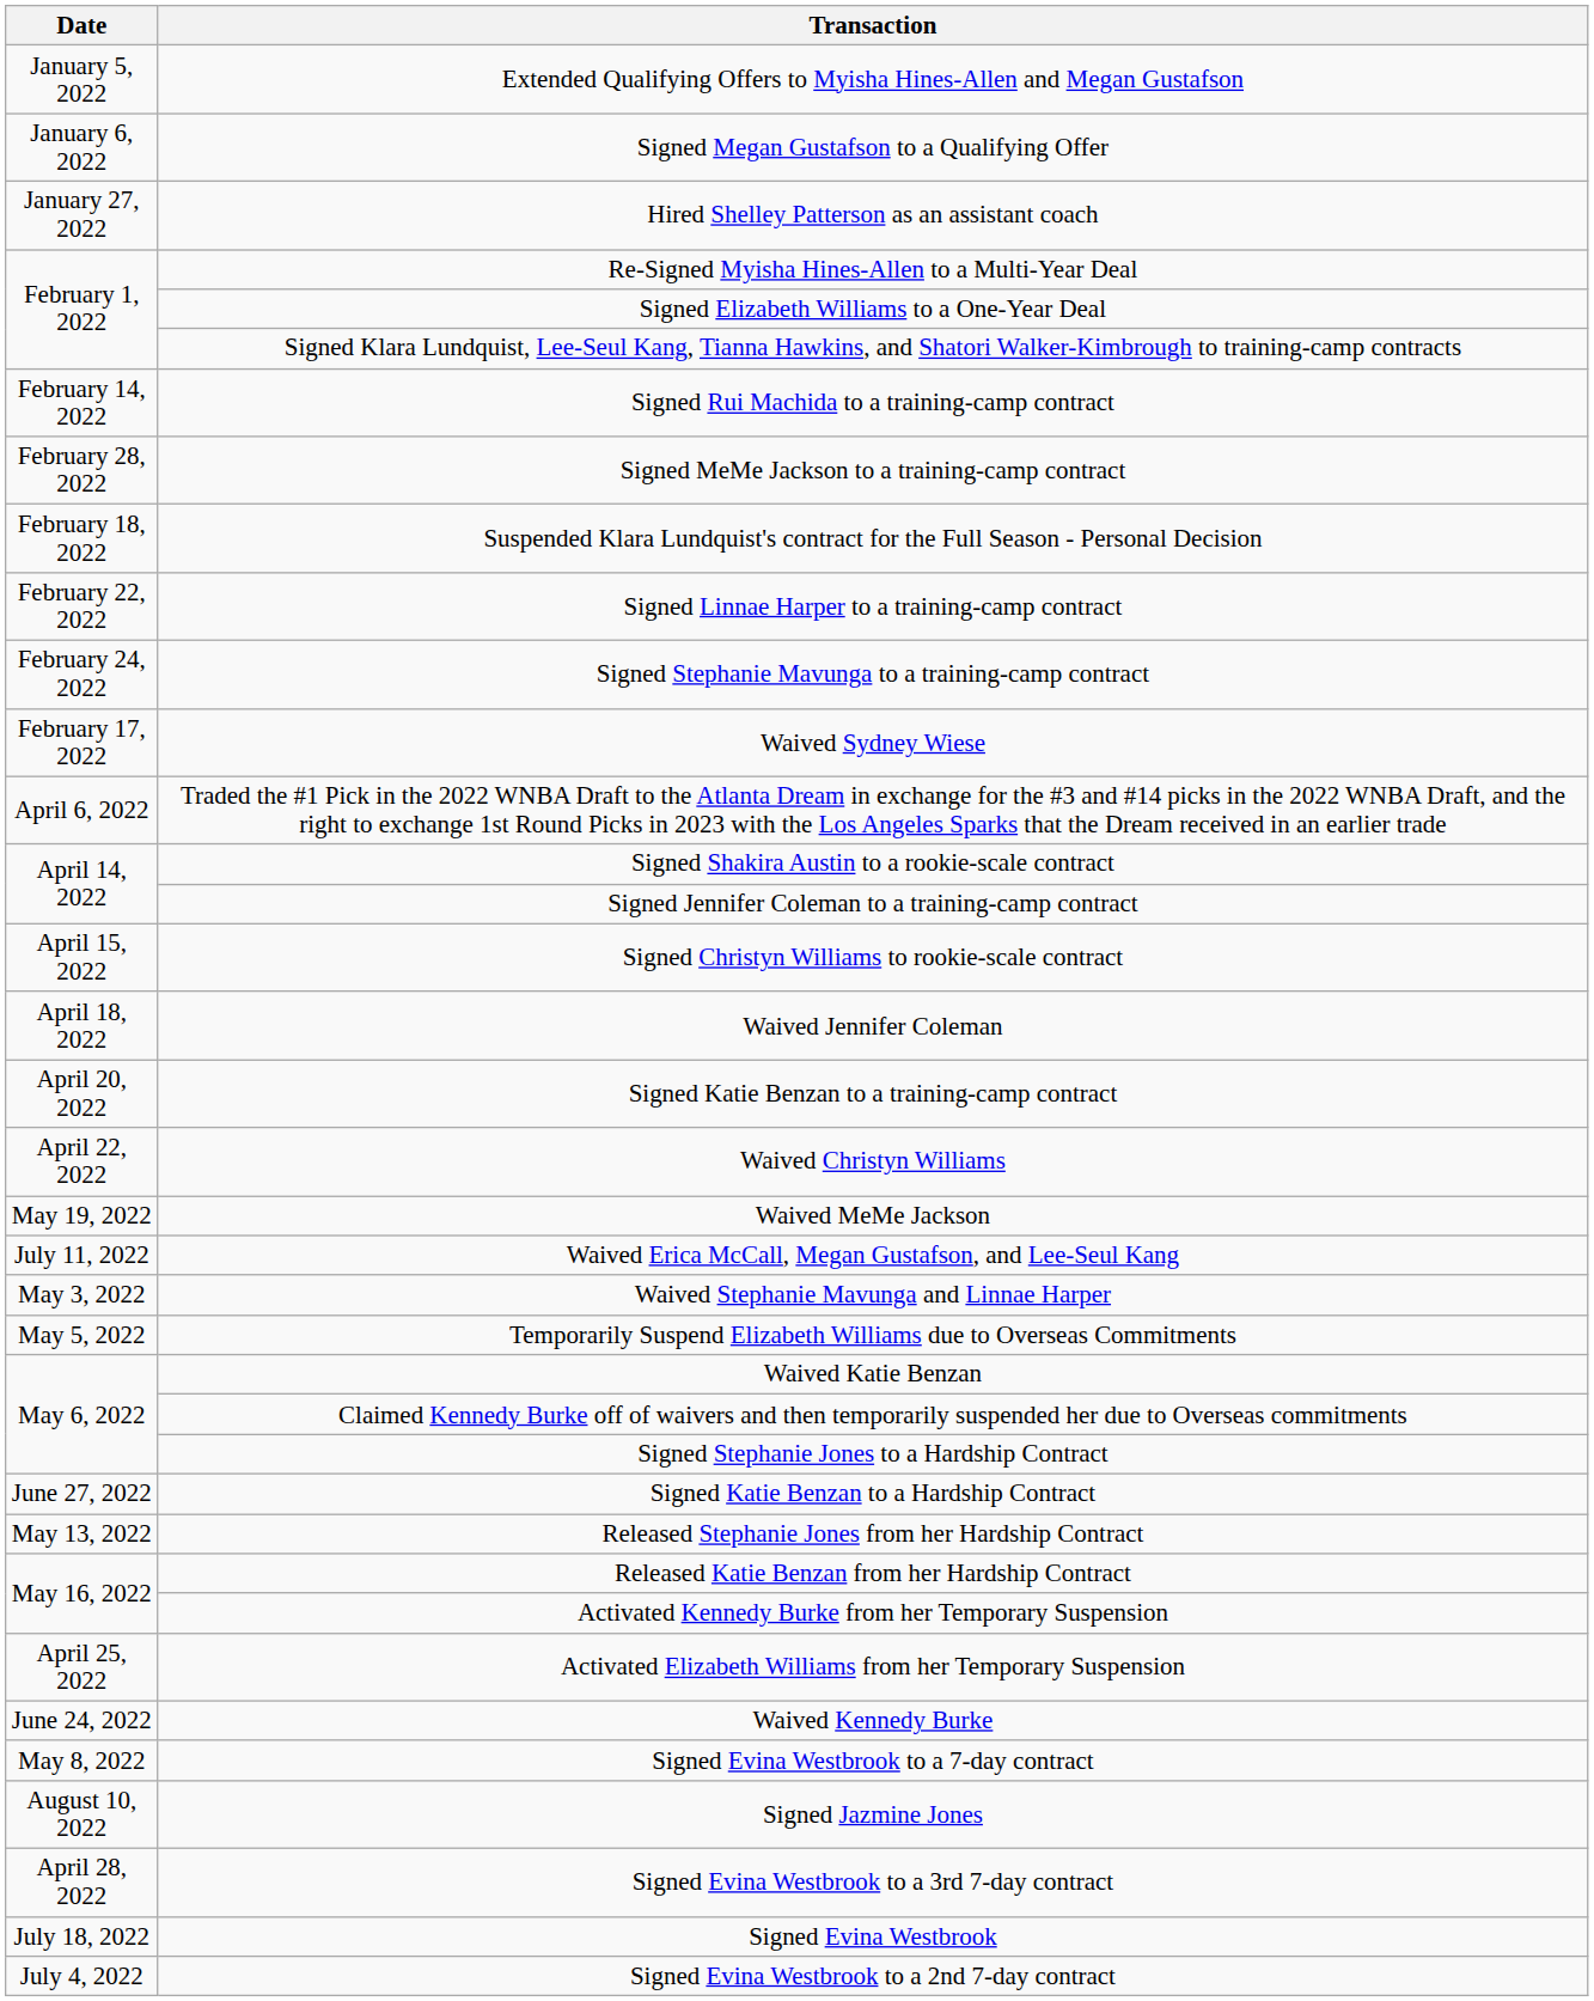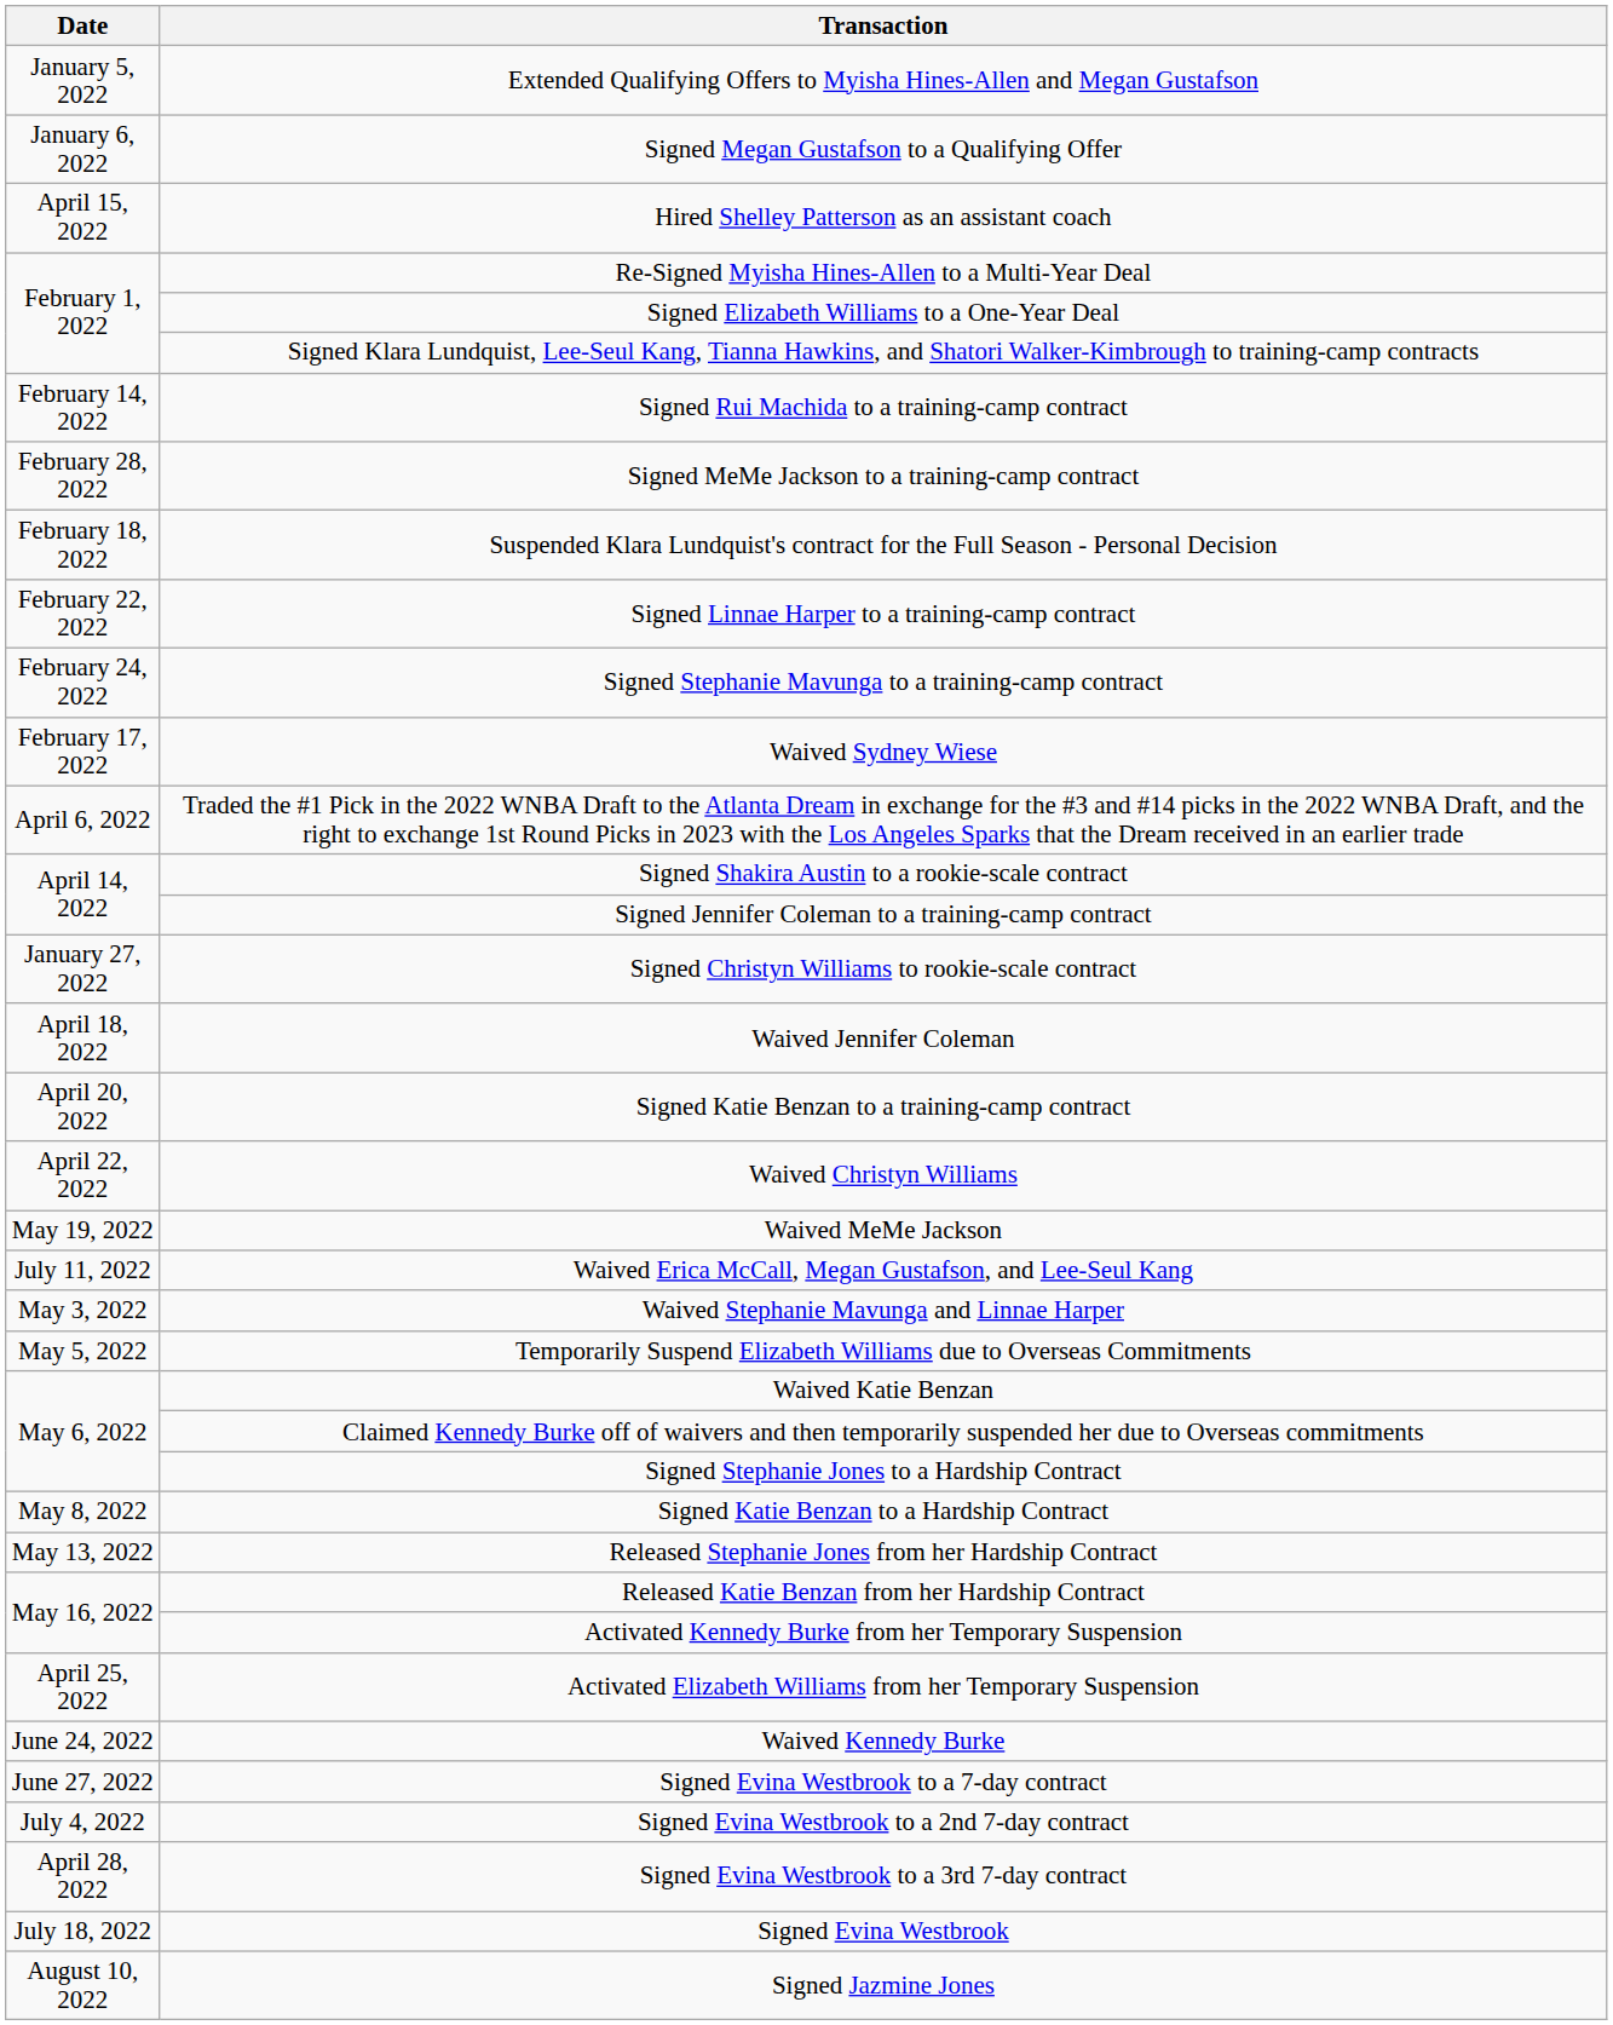Hired Shelley Patterson as an assistant coach | Date: January 27, 2022 -> April 15, 2022
Signed Christyn Williams to rookie-scale contract | Date: April 15, 2022 -> January 27, 2022
Signed Katie Benzan to a Hardship Contract | Date: June 27, 2022 -> May 8, 2022
Signed Evina Westbrook to a 7-day contract | Date: May 8, 2022 -> June 27, 2022
rows swapped: Signed Evina Westbrook to a 2nd 7-day contract <-> Signed Jazmine Jones
